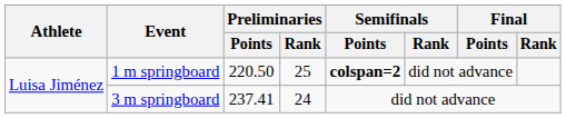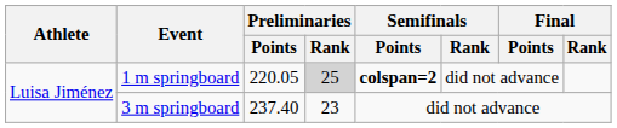1 m springboard | Preliminaries / Points: 220.50 -> 220.05
1 m springboard | Preliminaries / Rank: no background -> lightgrey background
3 m springboard | Preliminaries / Points: 237.41 -> 237.40
3 m springboard | Preliminaries / Rank: 24 -> 23
